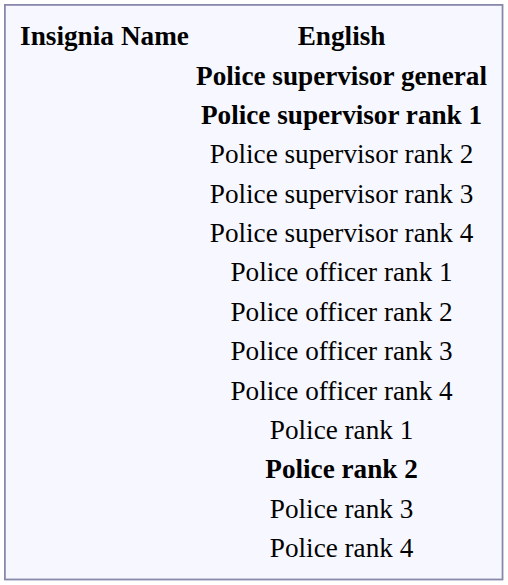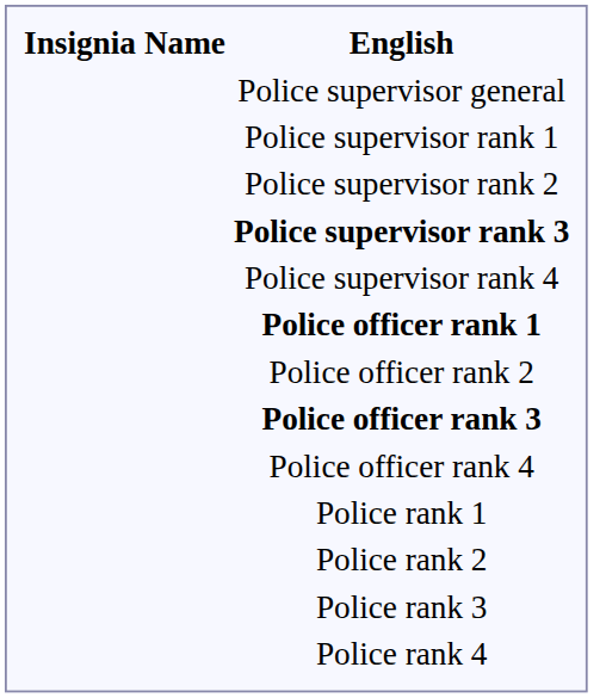Police supervisor general | English: bold -> normal
Police supervisor rank 1 | English: bold -> normal
Police supervisor rank 3 | English: normal -> bold
Police officer rank 1 | English: normal -> bold
Police officer rank 3 | English: normal -> bold
Police rank 2 | English: bold -> normal
